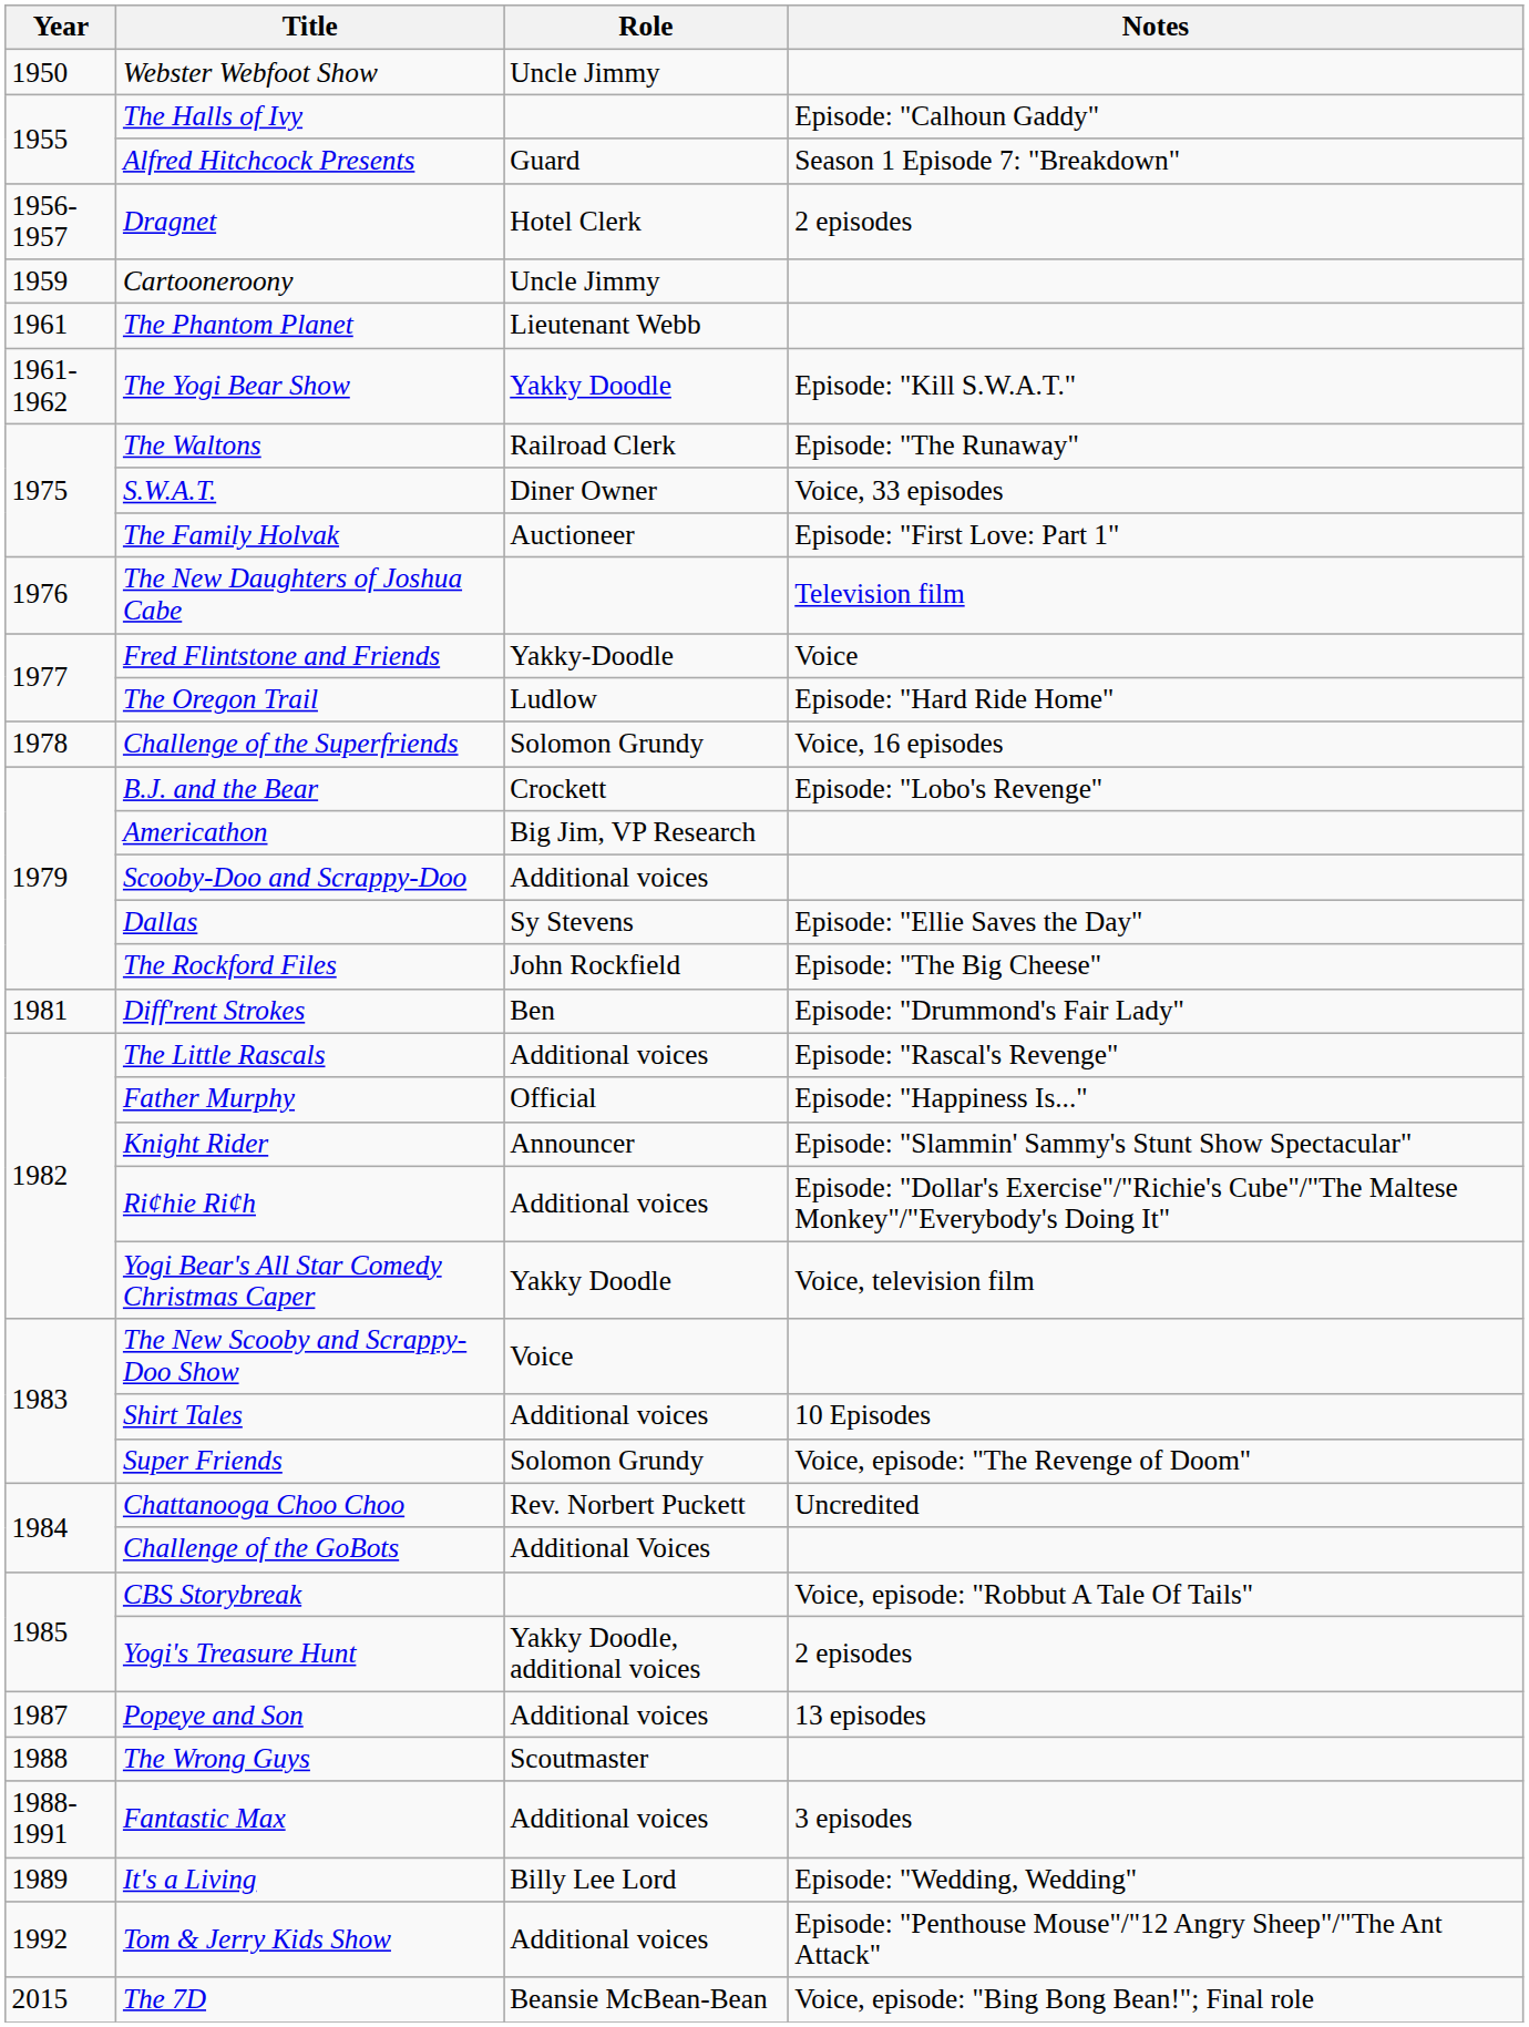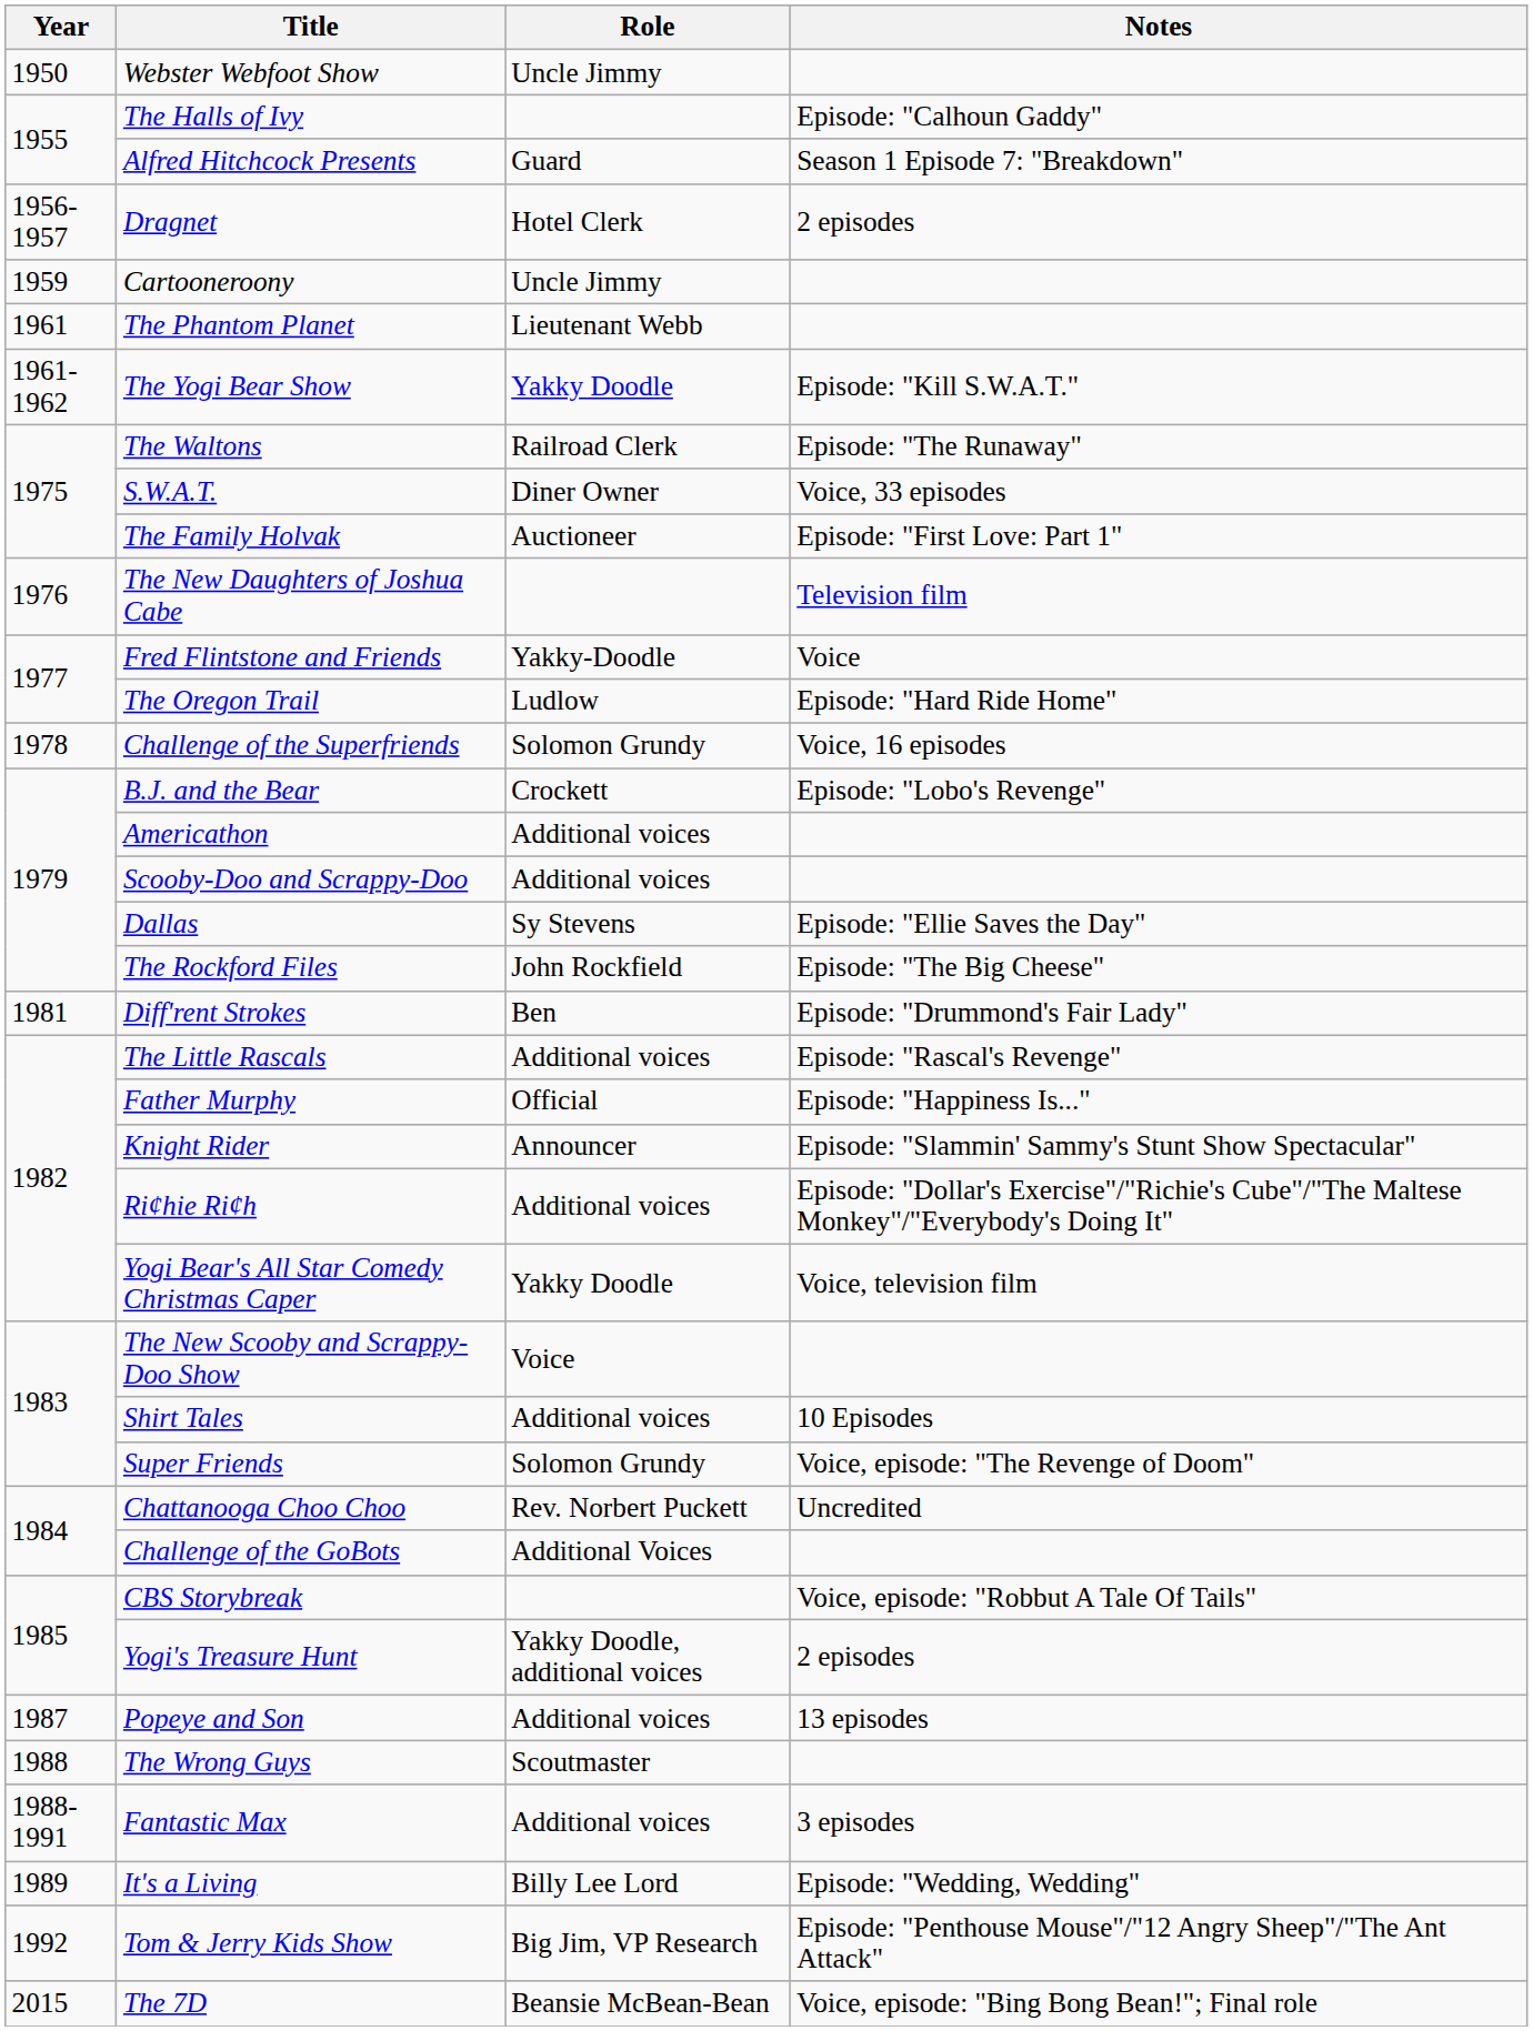Americathon | Role: Big Jim, VP Research -> Additional voices
Tom & Jerry Kids Show | Role: Additional voices -> Big Jim, VP Research
